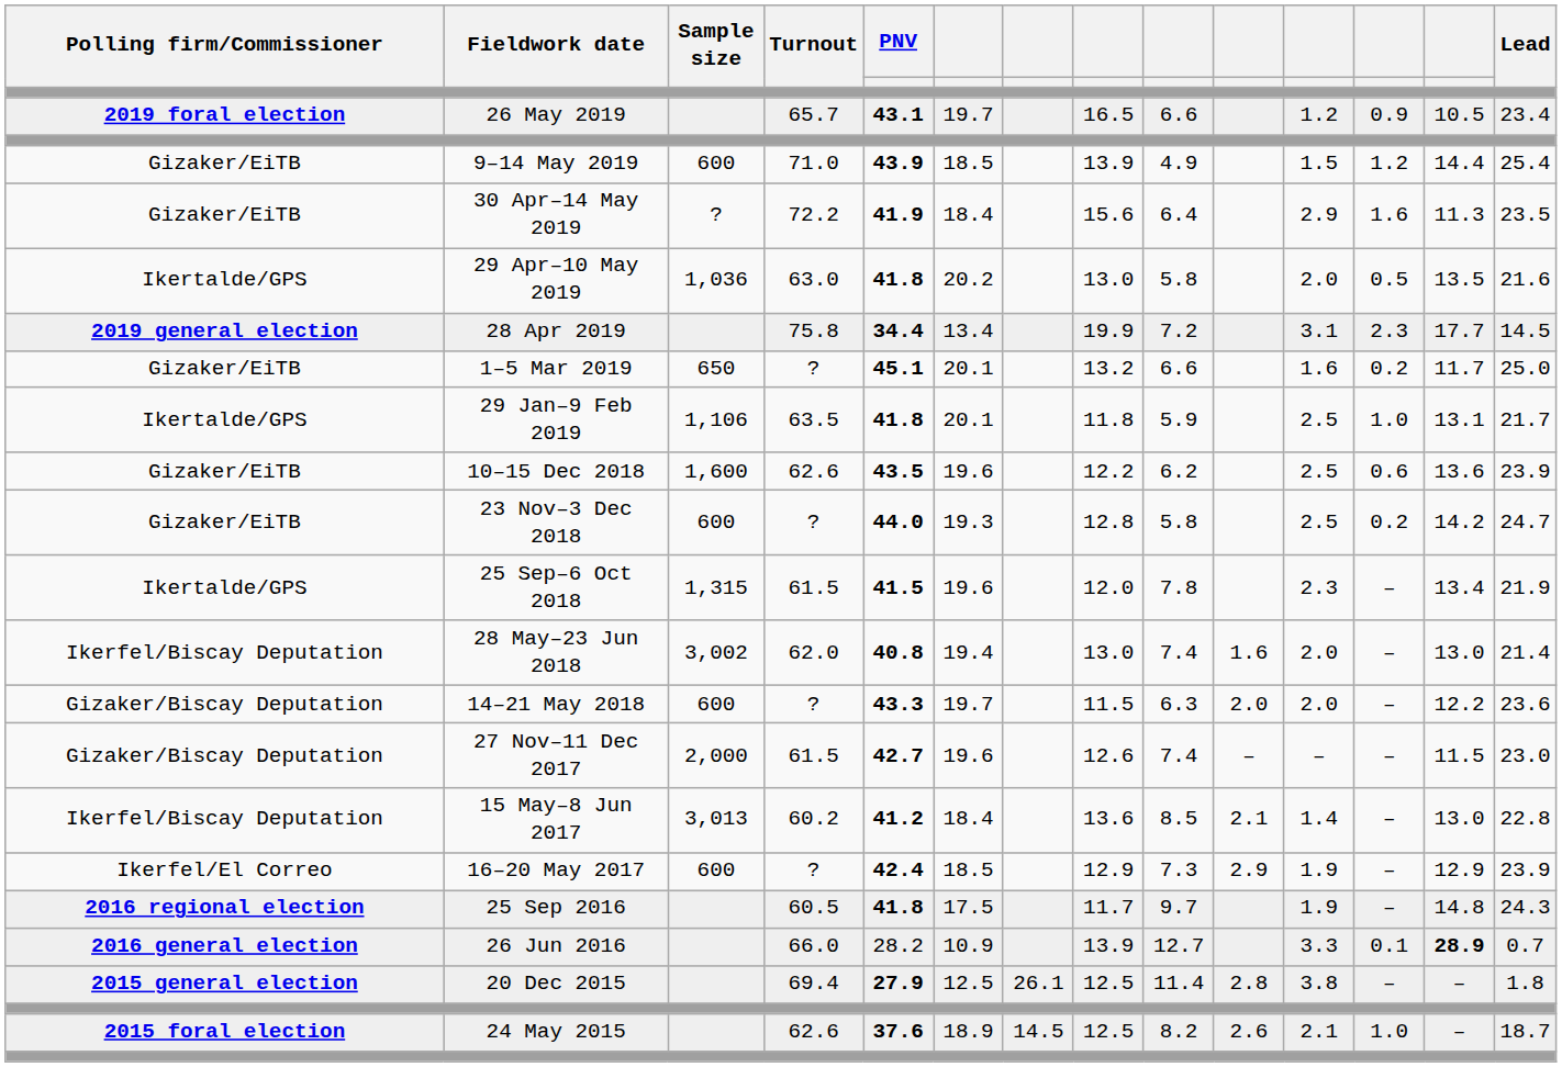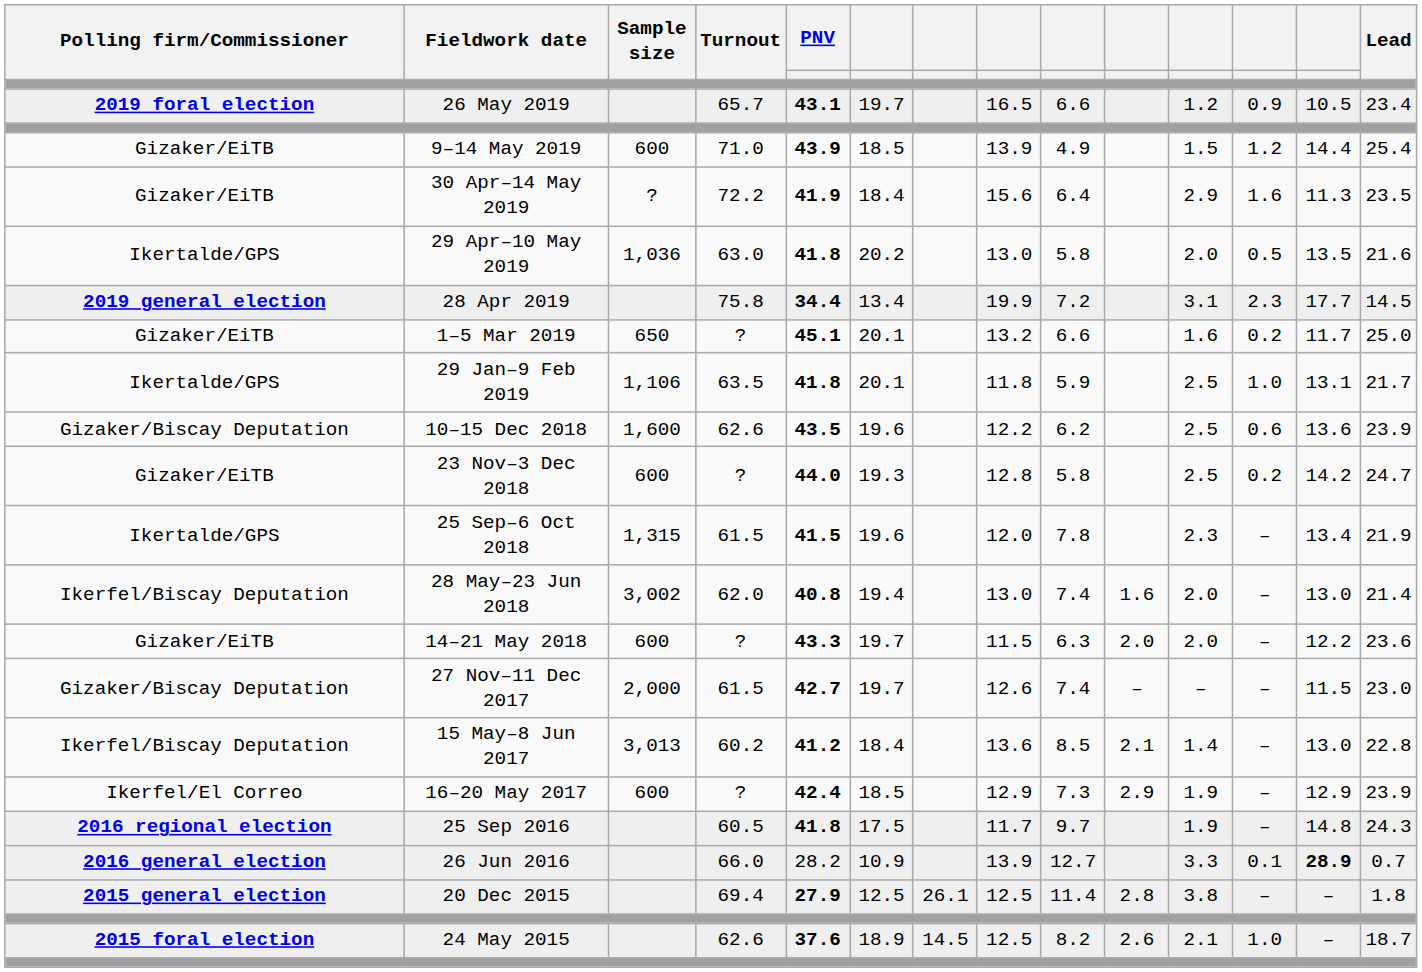10–15 Dec 2018 | Polling firm/Commissioner: Gizaker/EiTB -> Gizaker/Biscay Deputation
14–21 May 2018 | Polling firm/Commissioner: Gizaker/Biscay Deputation -> Gizaker/EiTB
27 Nov–11 Dec 2017 | column 6: 19.6 -> 19.7
